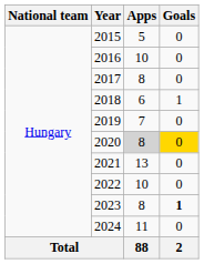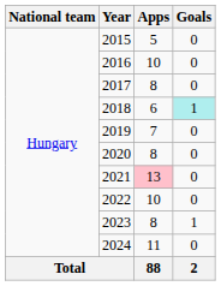2018 | Goals: no background -> paleturquoise background
2020 | Apps: lightgrey background -> no background
2020 | Goals: gold background -> no background
2021 | Apps: no background -> pink background
2023 | Goals: bold -> normal
